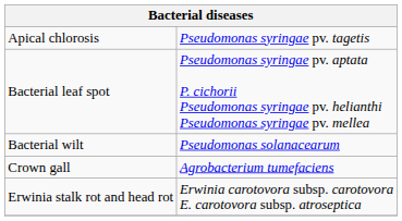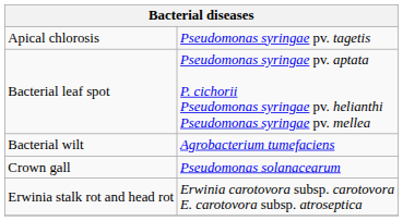Bacterial wilt | column 2: Pseudomonas solanacearum -> Agrobacterium tumefaciens
Crown gall | column 2: Agrobacterium tumefaciens -> Pseudomonas solanacearum
